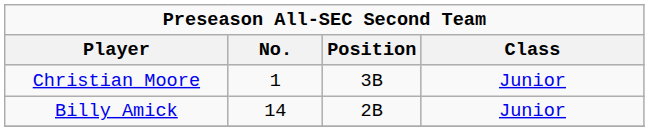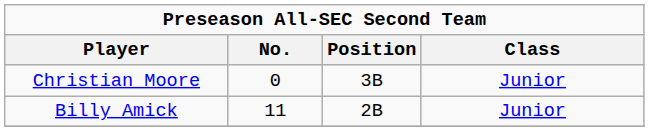Christian Moore | No.: 1 -> 0
Billy Amick | No.: 14 -> 11
